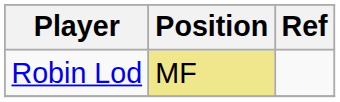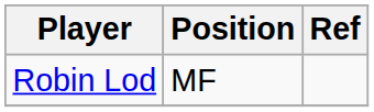Robin Lod | Position: khaki background -> no background
